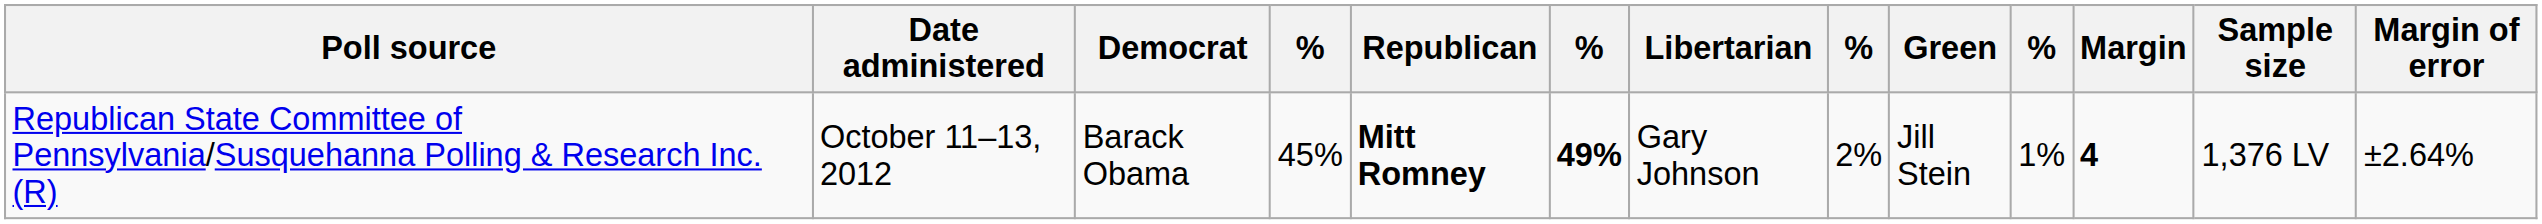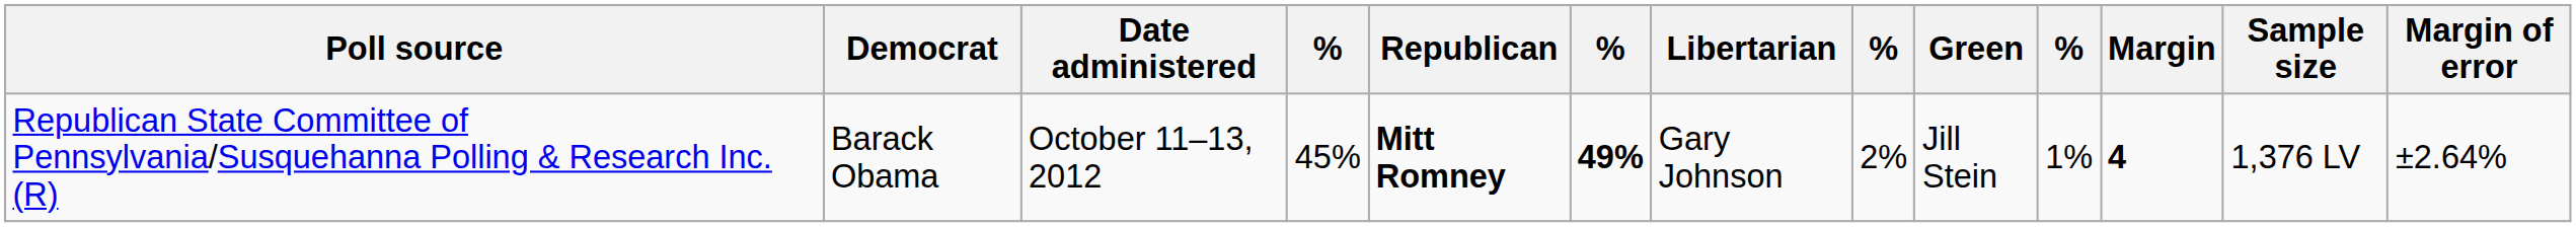columns swapped: Date administered <-> Democrat
